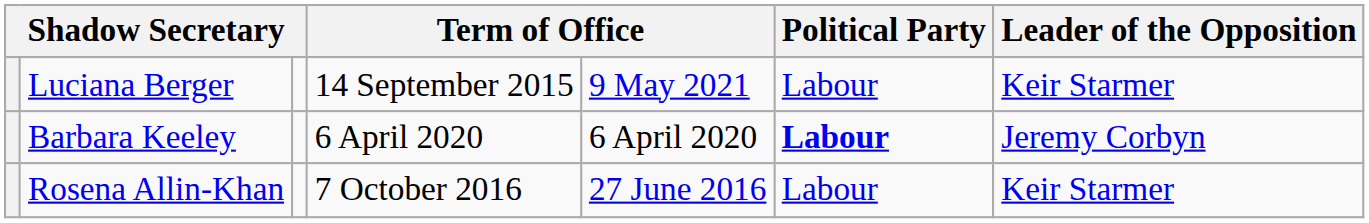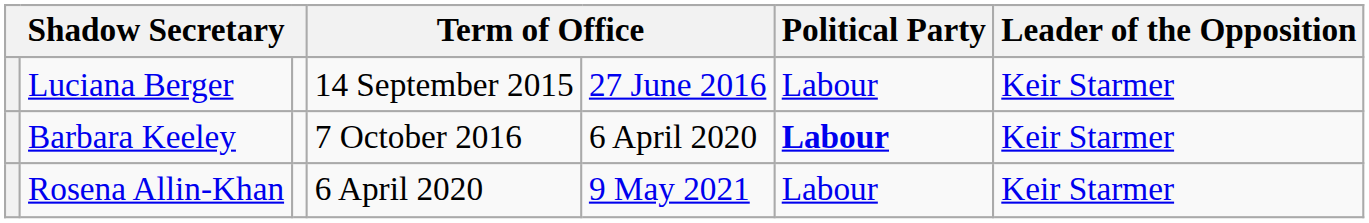Luciana Berger | column 5: 9 May 2021 -> 27 June 2016
Barbara Keeley | column 4: 6 April 2020 -> 7 October 2016
Barbara Keeley | Leader of the Opposition: Jeremy Corbyn -> Keir Starmer
Rosena Allin-Khan | column 4: 7 October 2016 -> 6 April 2020
Rosena Allin-Khan | column 5: 27 June 2016 -> 9 May 2021
